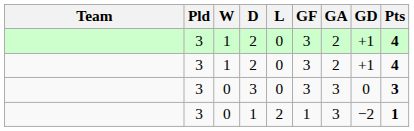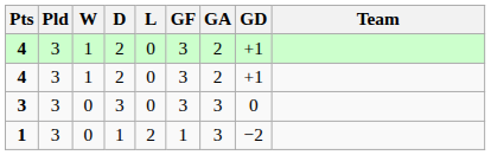columns swapped: Team <-> Pts
